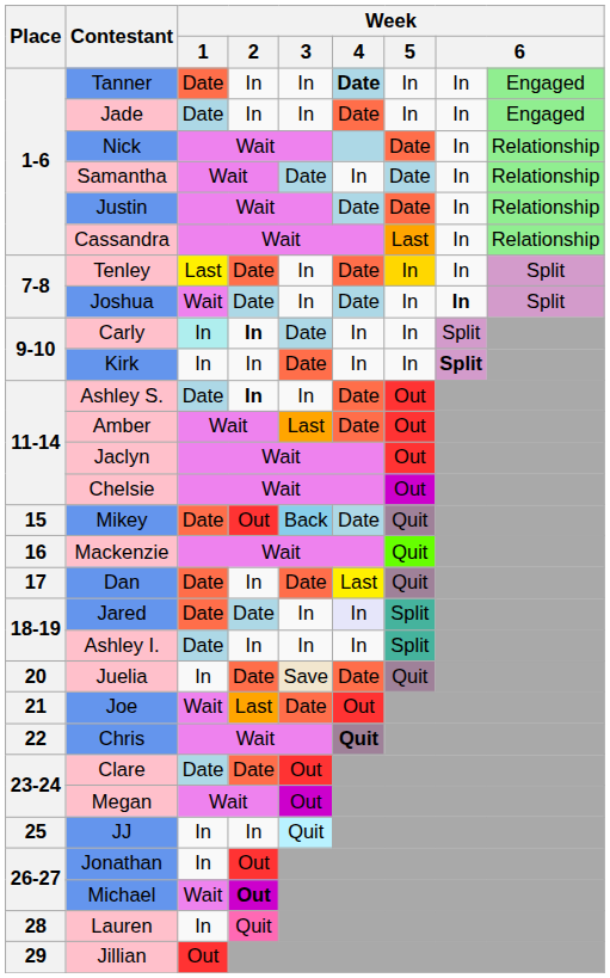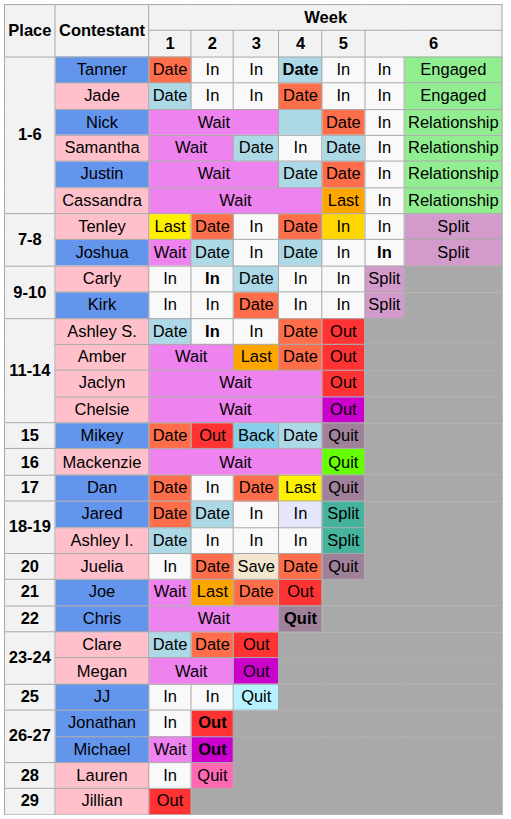Carly | Week / 1: paleturquoise background -> no background
Kirk | column 8: bold -> normal
Jonathan | Week / 2: normal -> bold
